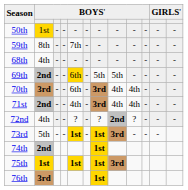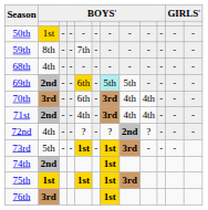69th | column 7: no background -> paleturquoise background
